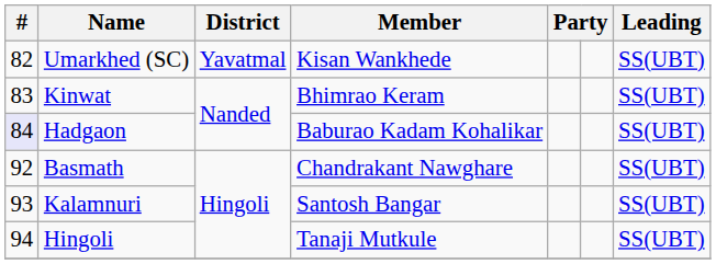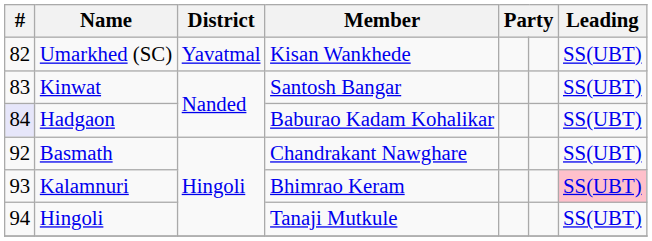Kinwat | Member: Bhimrao Keram -> Santosh Bangar
Kalamnuri | Member: Santosh Bangar -> Bhimrao Keram
Kalamnuri | column 7: no background -> pink background
